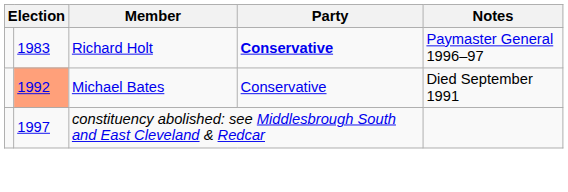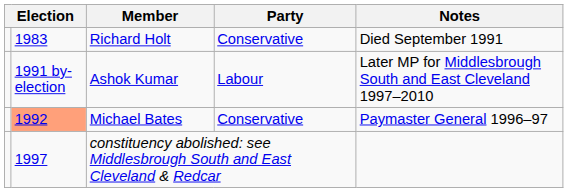Richard Holt | Party: bold -> normal
Richard Holt | Notes: Paymaster General 1996–97 -> Died September 1991
+ row: 1991 by-election | Ashok Kumar | Labour | Later MP for Middlesbrough South and East Cleveland 1997–2010
Michael Bates | Notes: Died September 1991 -> Paymaster General 1996–97
